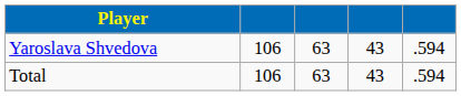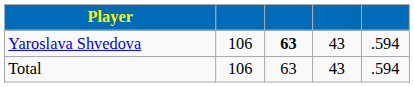Yaroslava Shvedova | column 3: normal -> bold
